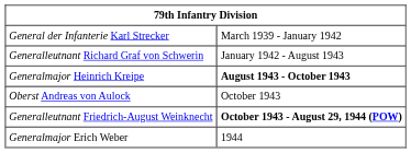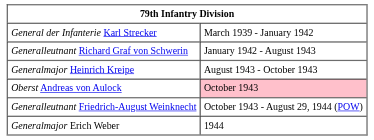Generalmajor Heinrich Kreipe | column 2: bold -> normal
Oberst Andreas von Aulock | column 2: no background -> pink background
Generalleutnant Friedrich-August Weinknecht | column 2: bold -> normal
